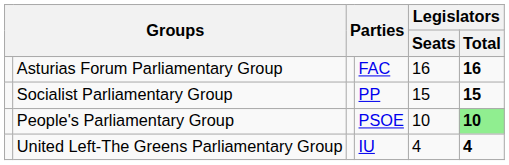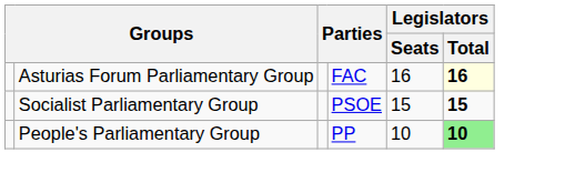Asturias Forum Parliamentary Group | Legislators / Total: no background -> lightyellow background
Socialist Parliamentary Group | column 4: PP -> PSOE
People's Parliamentary Group | column 4: PSOE -> PP
- row: United Left-The Greens Parliamentary Group | IU | 4 | 4
